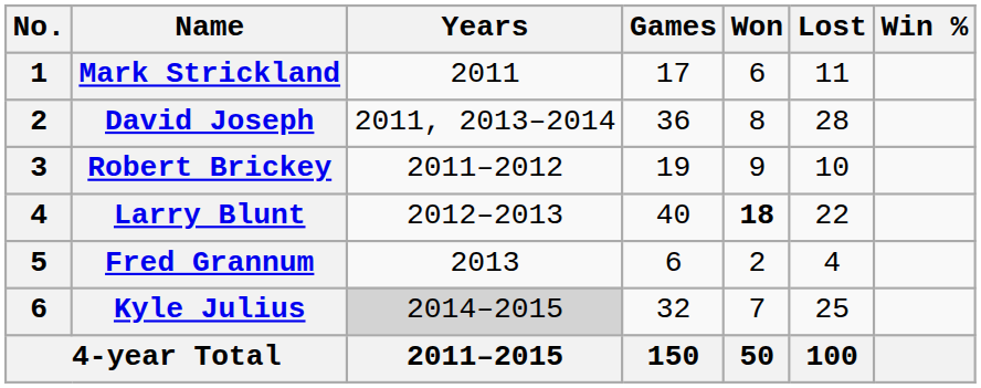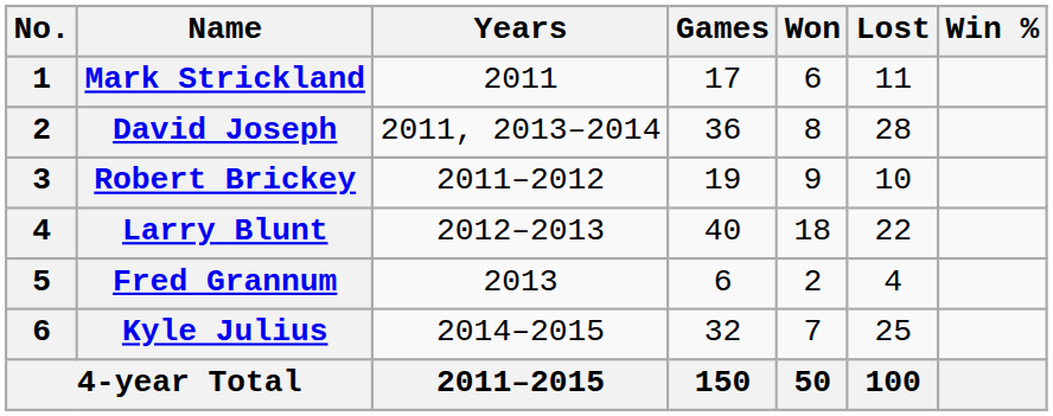Larry Blunt | Won: bold -> normal
Kyle Julius | Years: lightgrey background -> no background
